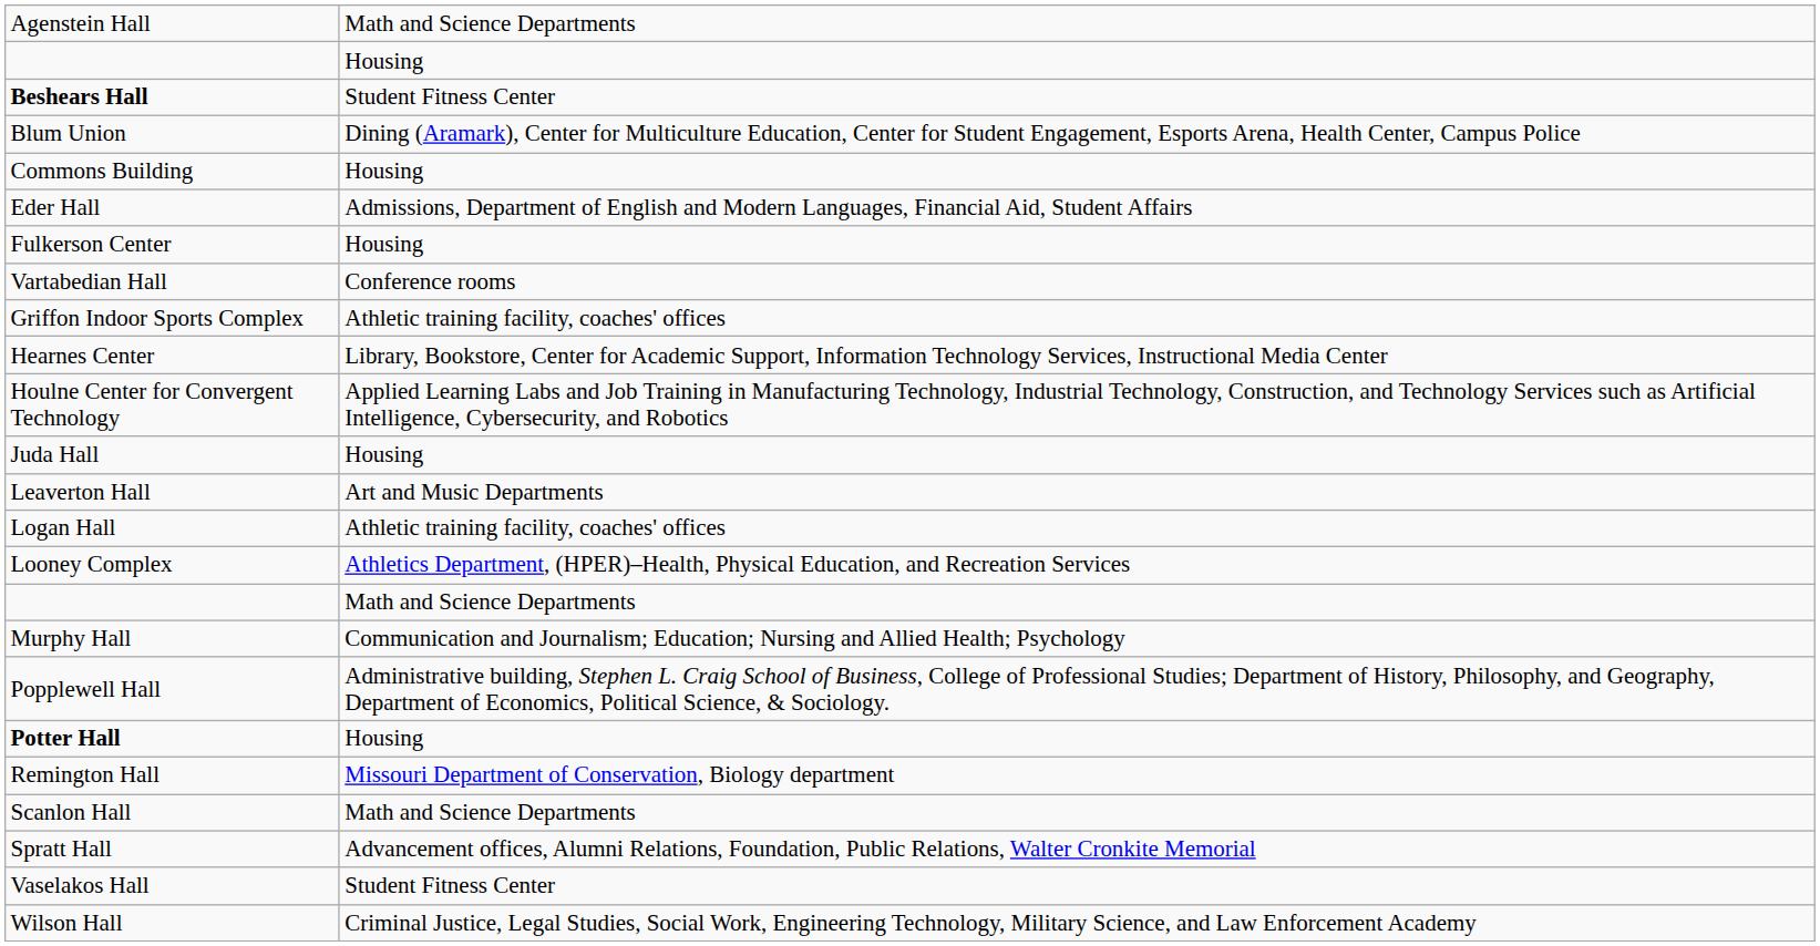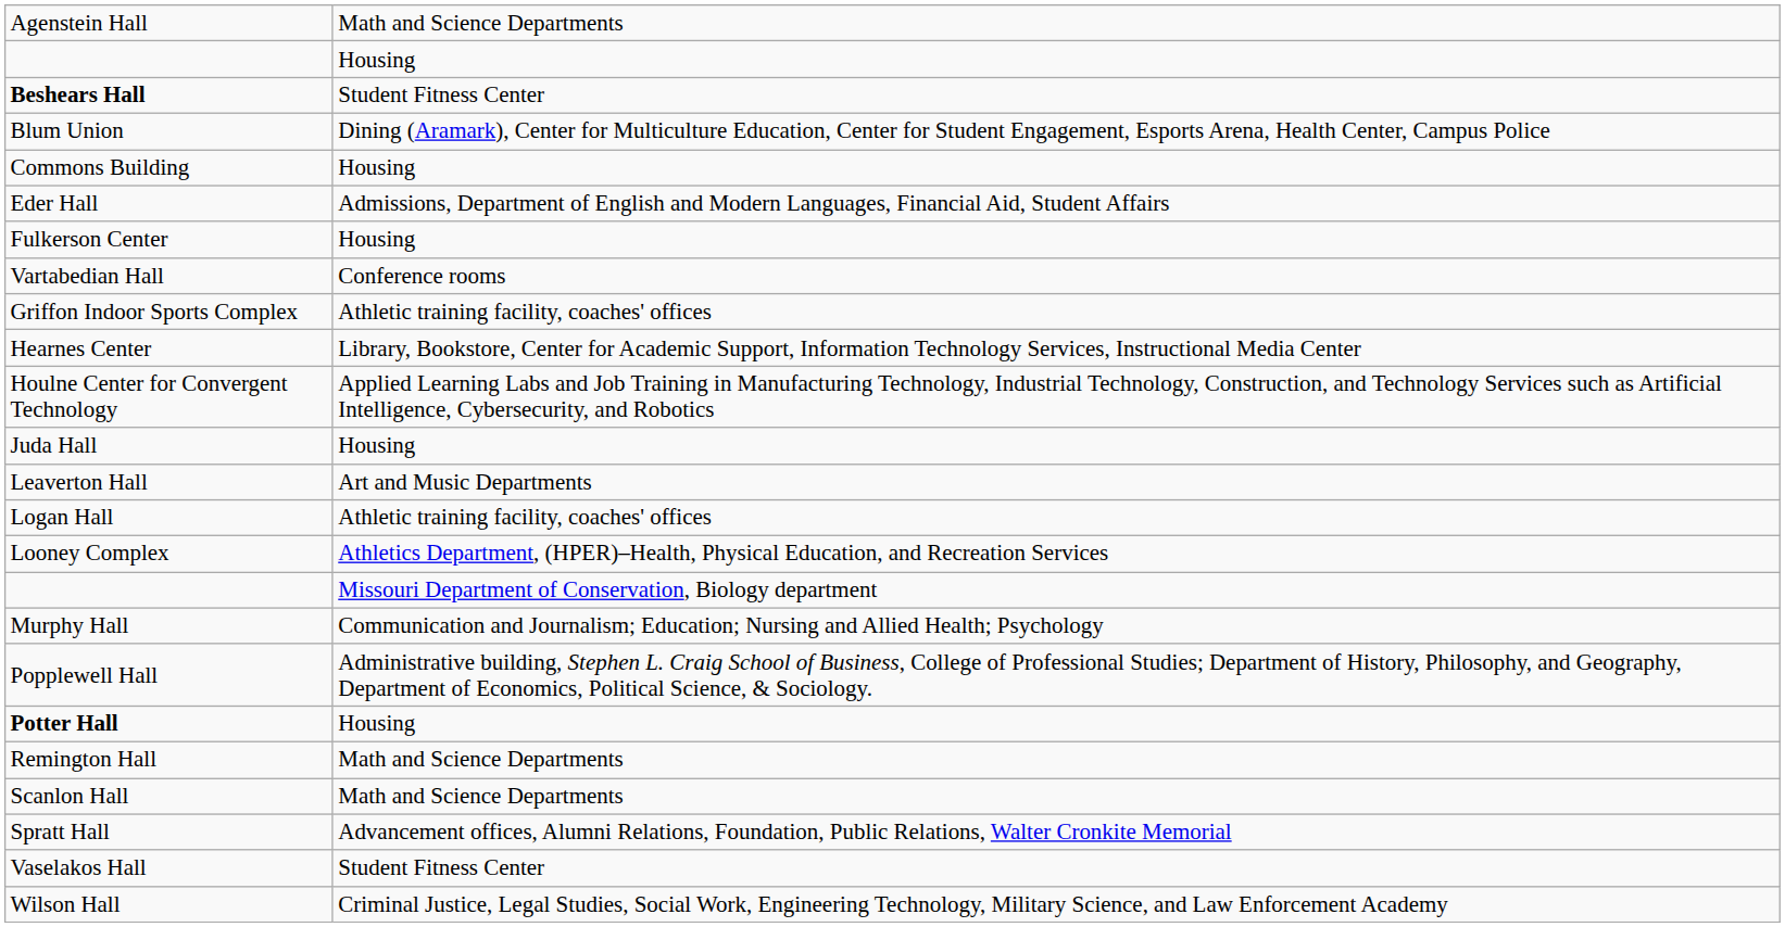row 16 | column 2: Math and Science Departments -> Missouri Department of Conservation, Biology department
row 20 | column 2: Missouri Department of Conservation, Biology department -> Math and Science Departments
